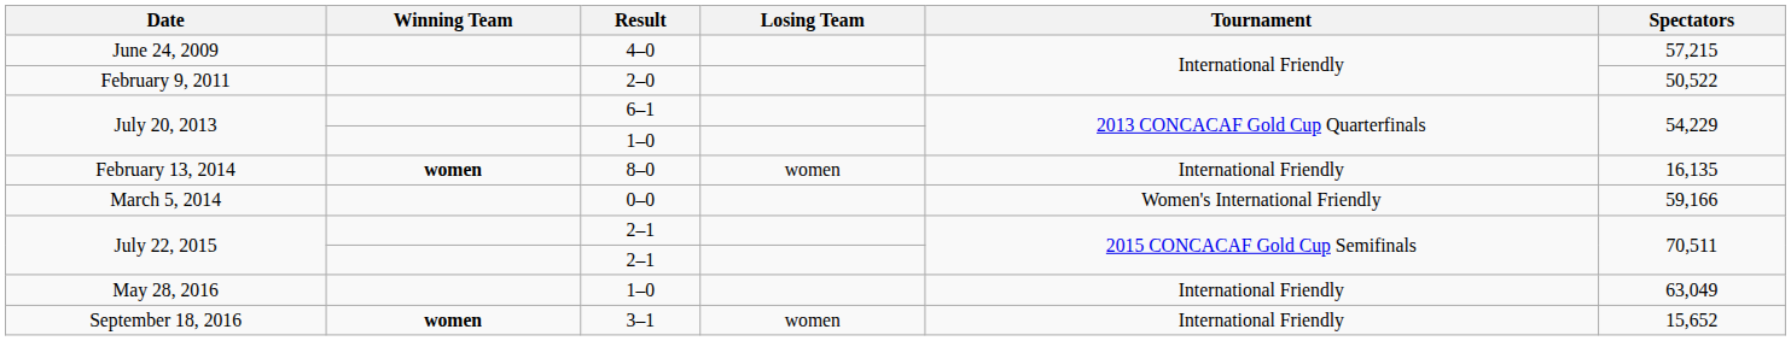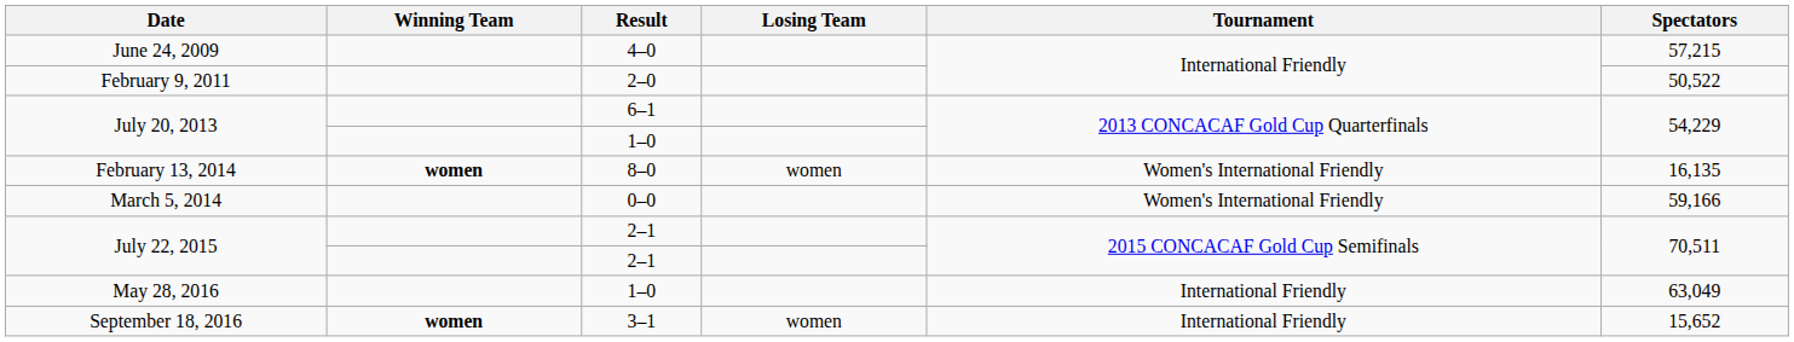February 13, 2014 | Tournament: International Friendly -> Women's International Friendly
